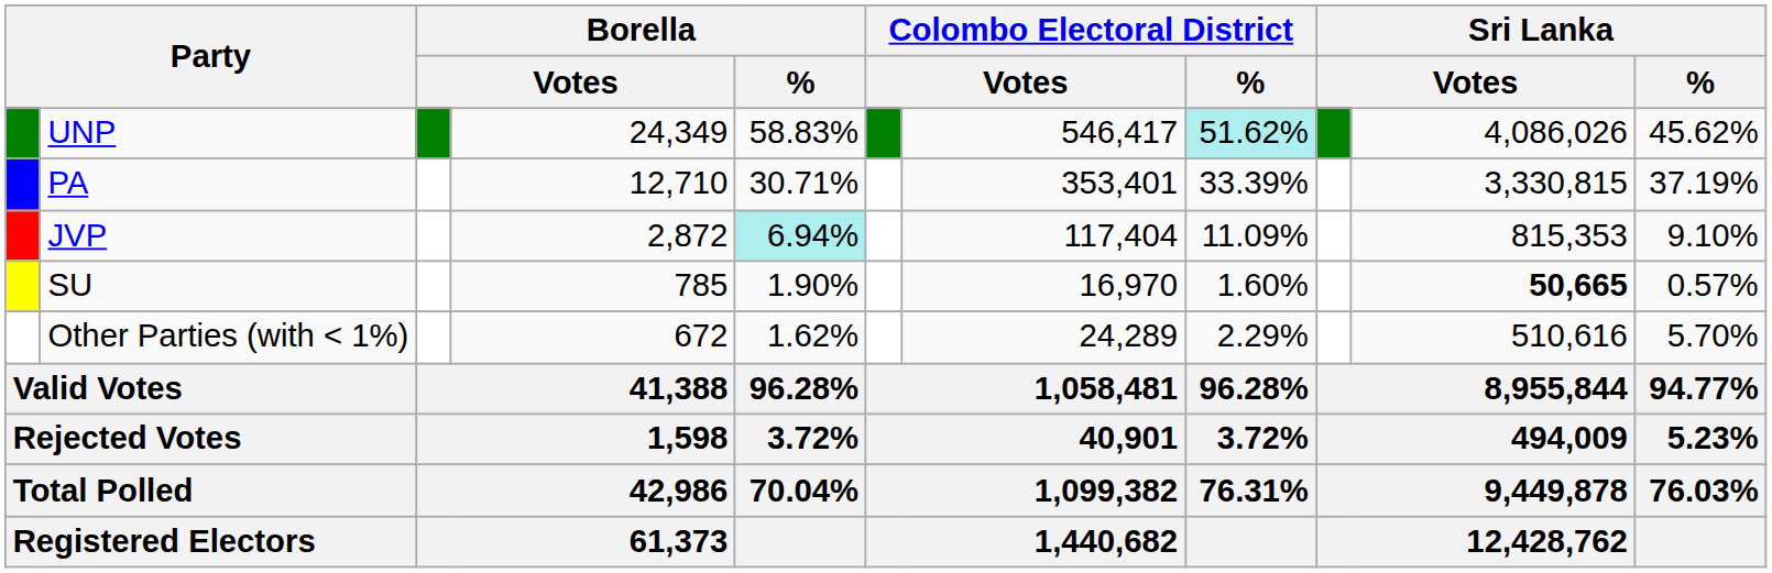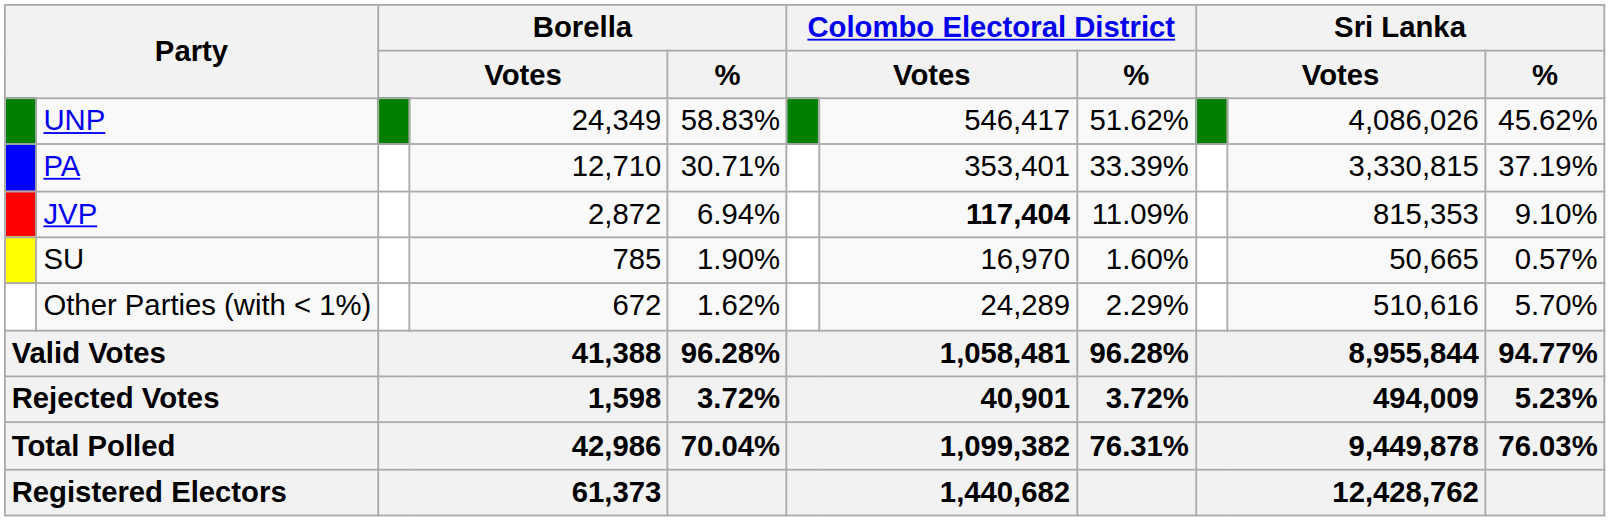UNP | Colombo Electoral District / %: paleturquoise background -> no background
JVP | Borella / %: paleturquoise background -> no background
JVP | column 7: normal -> bold
SU | column 10: bold -> normal
